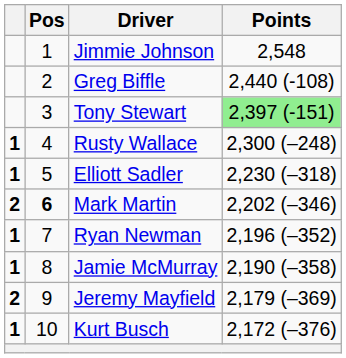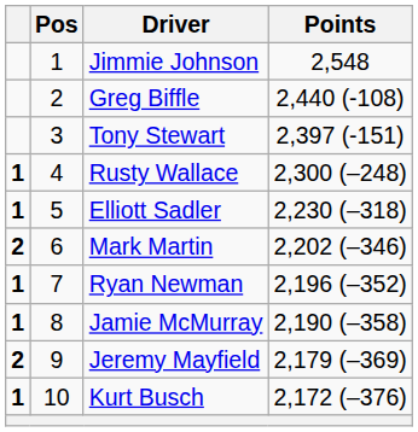Tony Stewart | Points: lightgreen background -> no background
Mark Martin | Pos: bold -> normal
